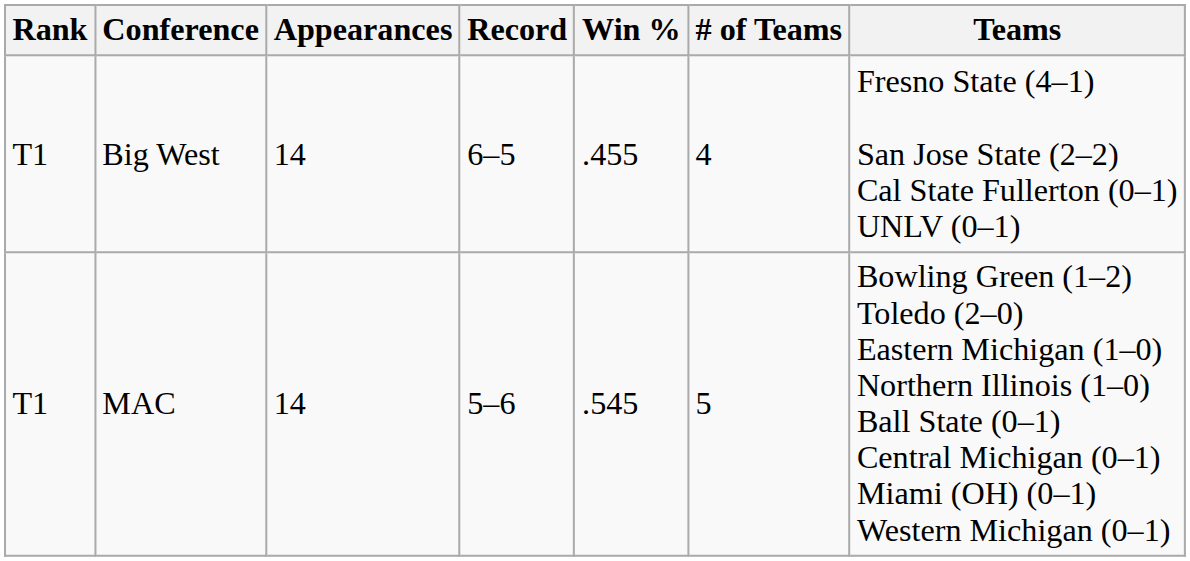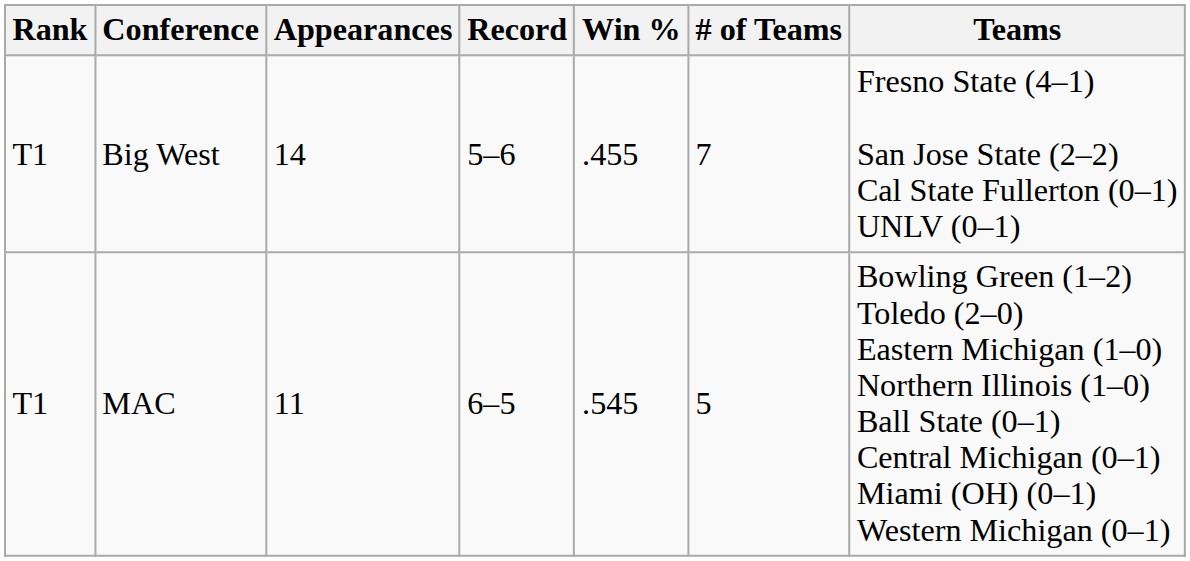Big West | Record: 6–5 -> 5–6
Big West | # of Teams: 4 -> 7
MAC | Appearances: 14 -> 11
MAC | Record: 5–6 -> 6–5
